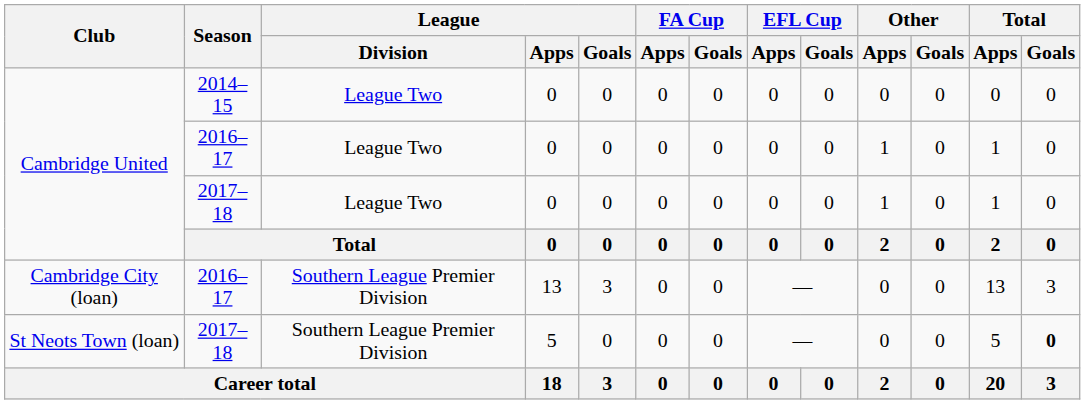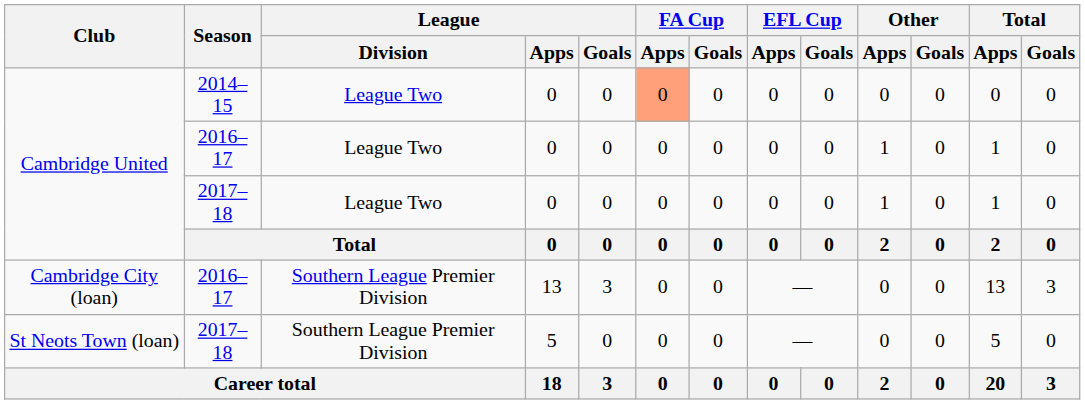Cambridge United / 2014–15 | FA Cup / Apps: no background -> lightsalmon background
St Neots Town (loan) | Total / Goals: bold -> normal
